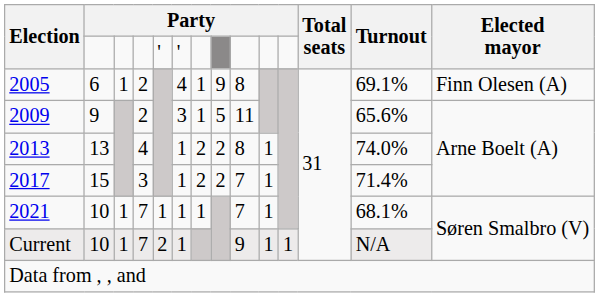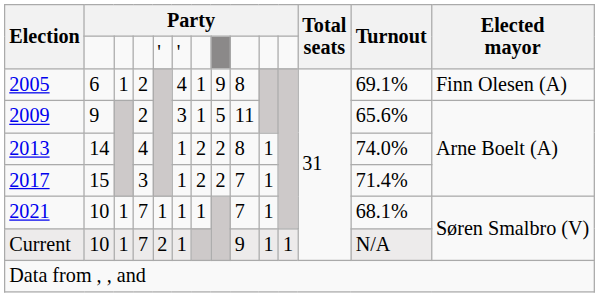2013 | column 2: 13 -> 14
